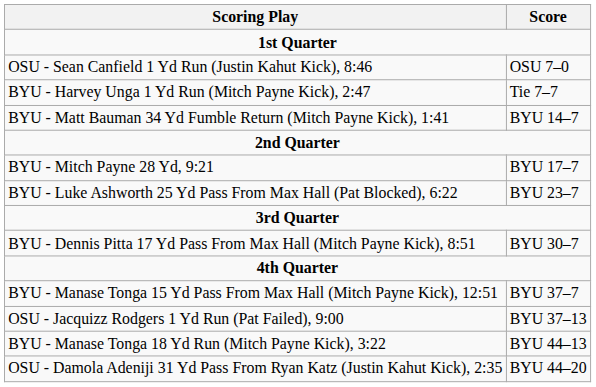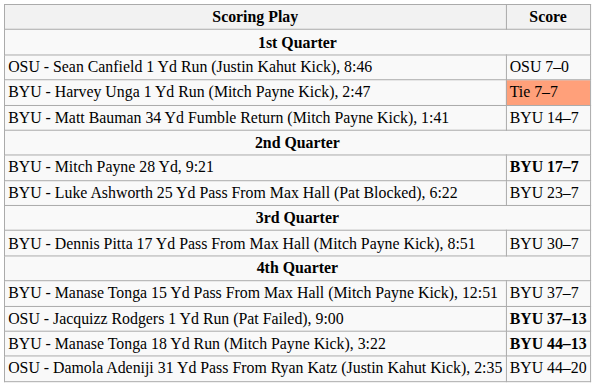BYU - Harvey Unga 1 Yd Run (Mitch Payne Kick), 2:47 | Score: no background -> lightsalmon background
BYU - Mitch Payne 28 Yd, 9:21 | Score: normal -> bold
OSU - Jacquizz Rodgers 1 Yd Run (Pat Failed), 9:00 | Score: normal -> bold
BYU - Manase Tonga 18 Yd Run (Mitch Payne Kick), 3:22 | Score: normal -> bold
